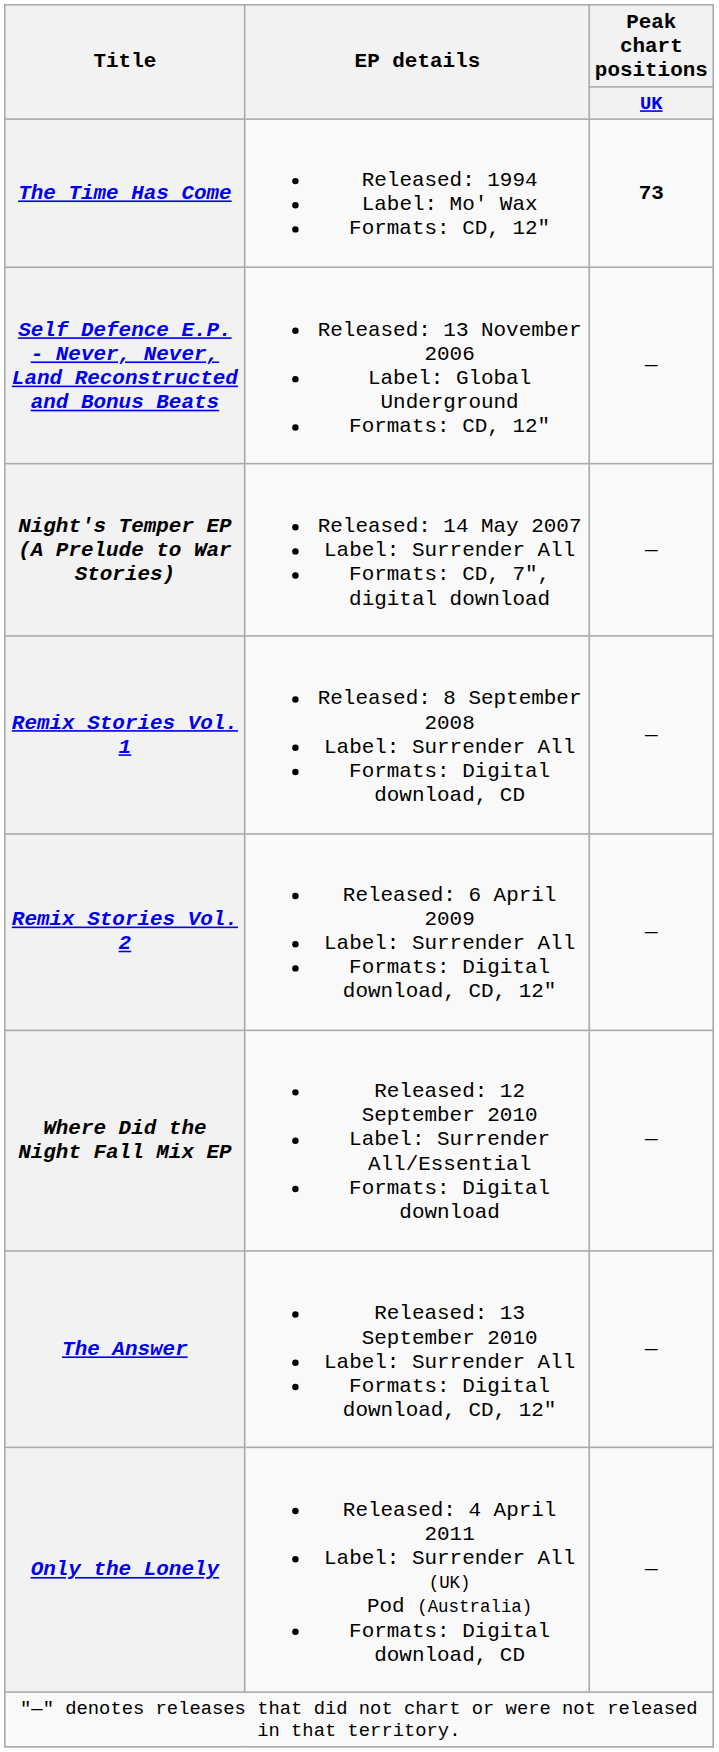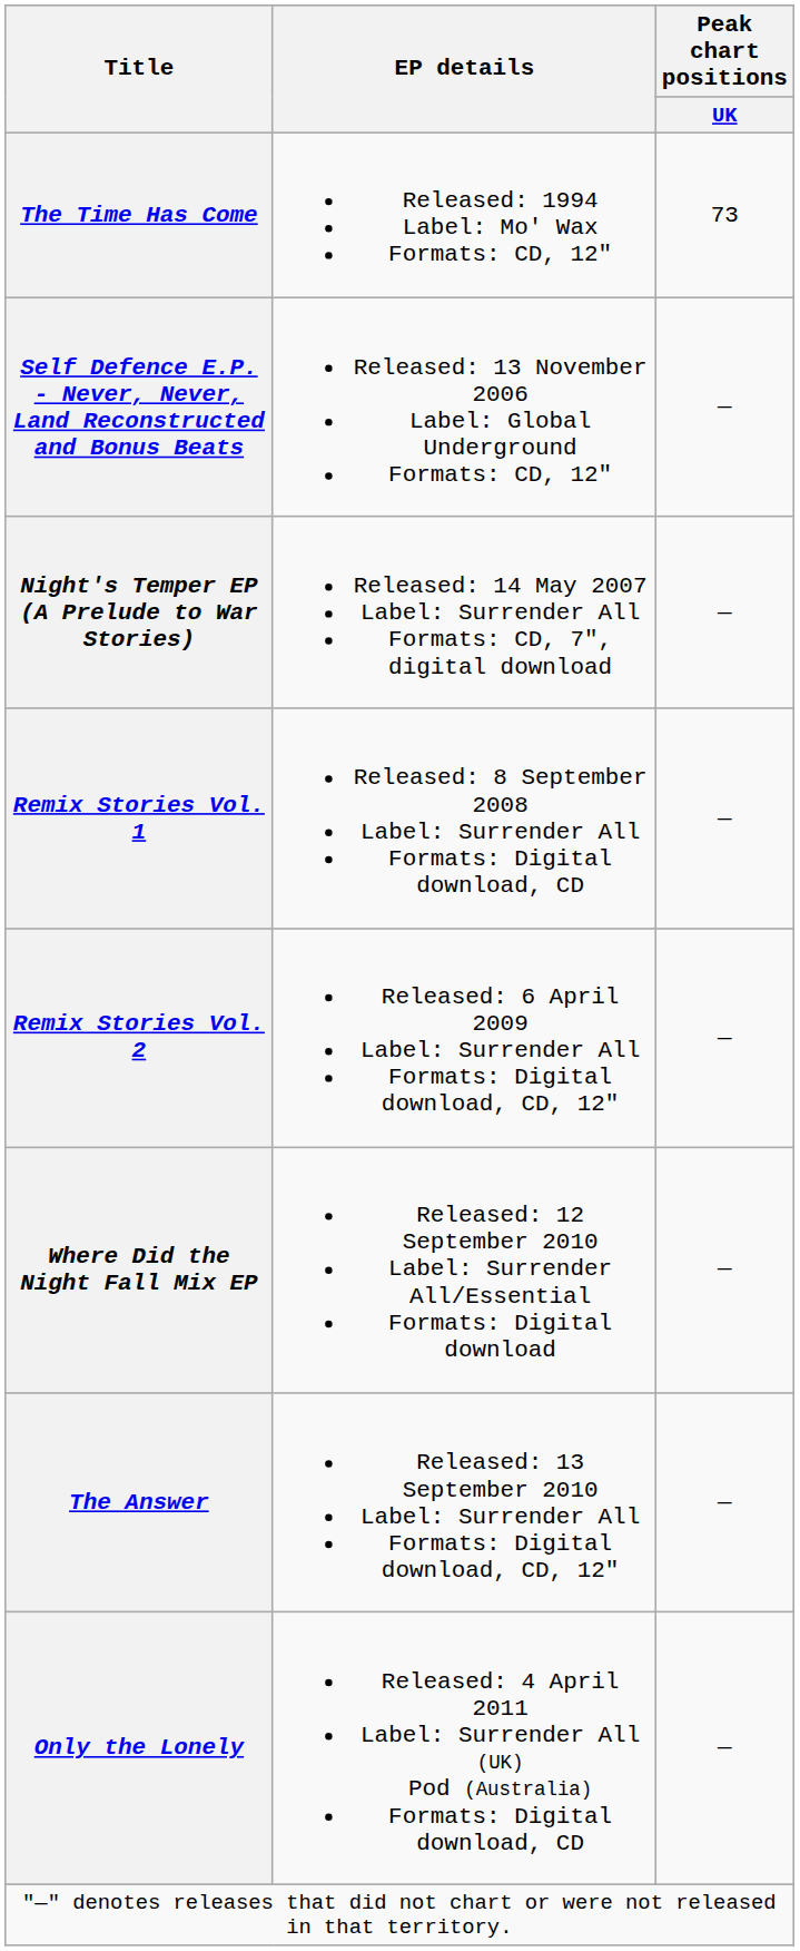The Time Has Come | Peak chart positions / UK: bold -> normal
